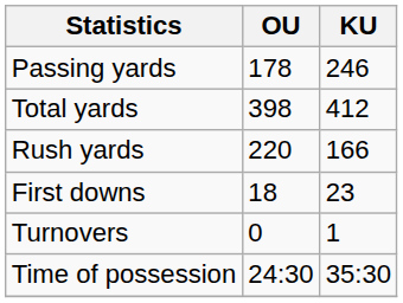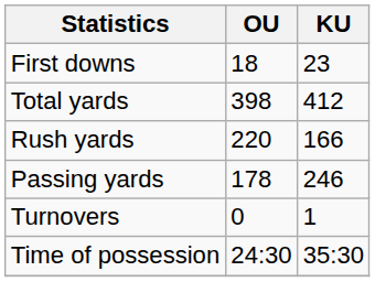rows swapped: First downs <-> Passing yards
